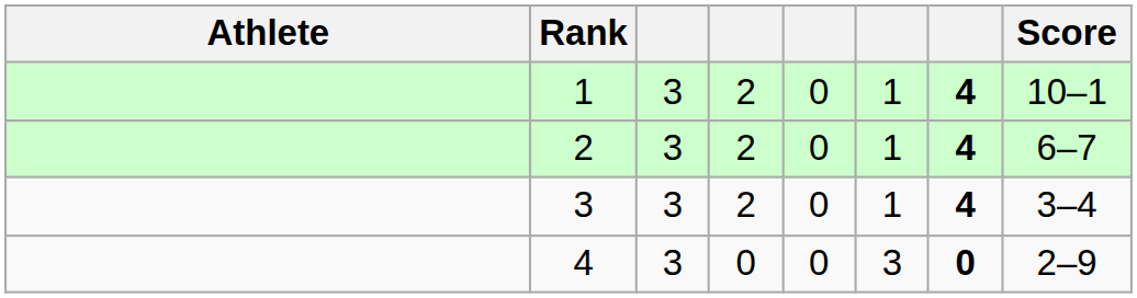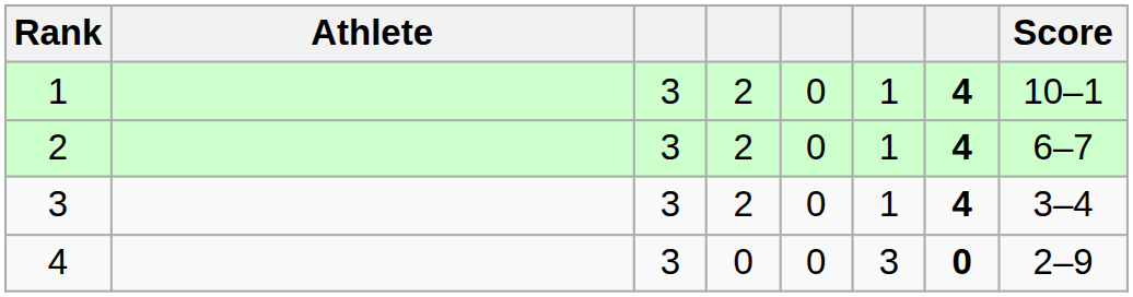columns swapped: Rank <-> Athlete
